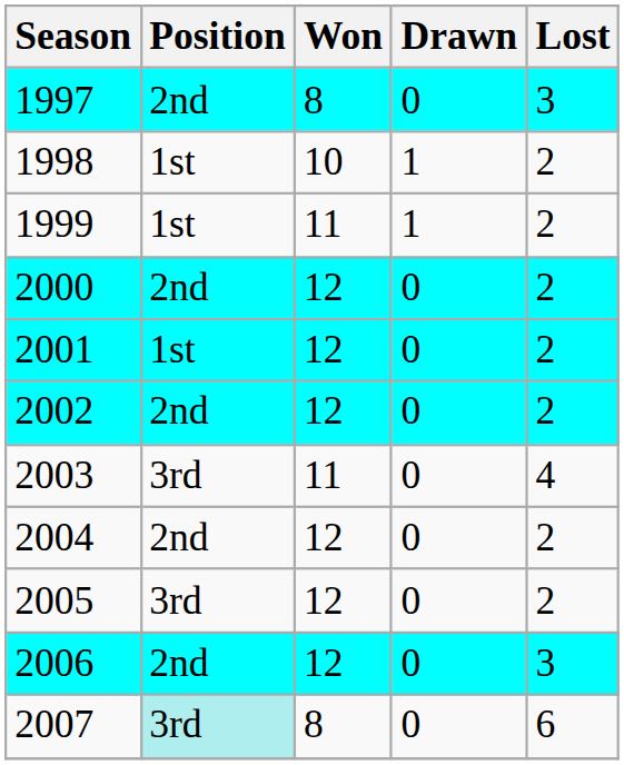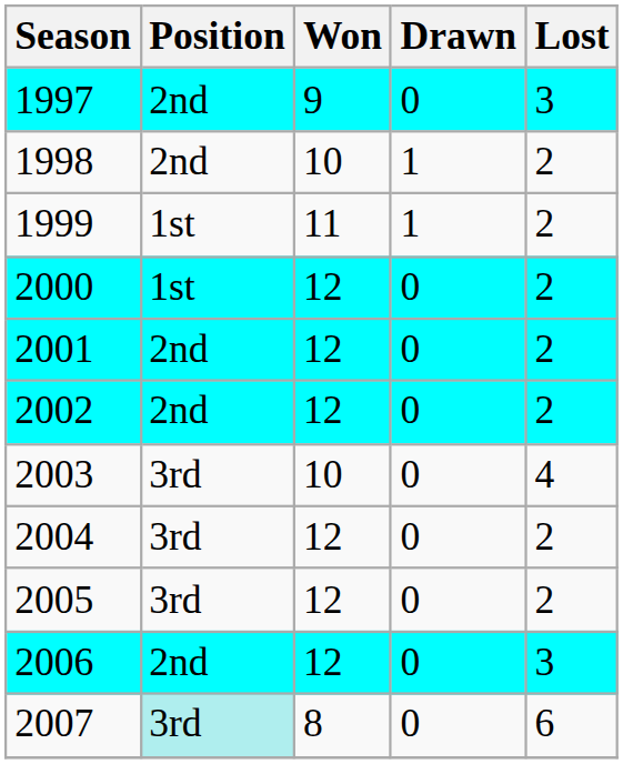1997 | Won: 8 -> 9
1998 | Position: 1st -> 2nd
2000 | Position: 2nd -> 1st
2001 | Position: 1st -> 2nd
2003 | Won: 11 -> 10
2004 | Position: 2nd -> 3rd
